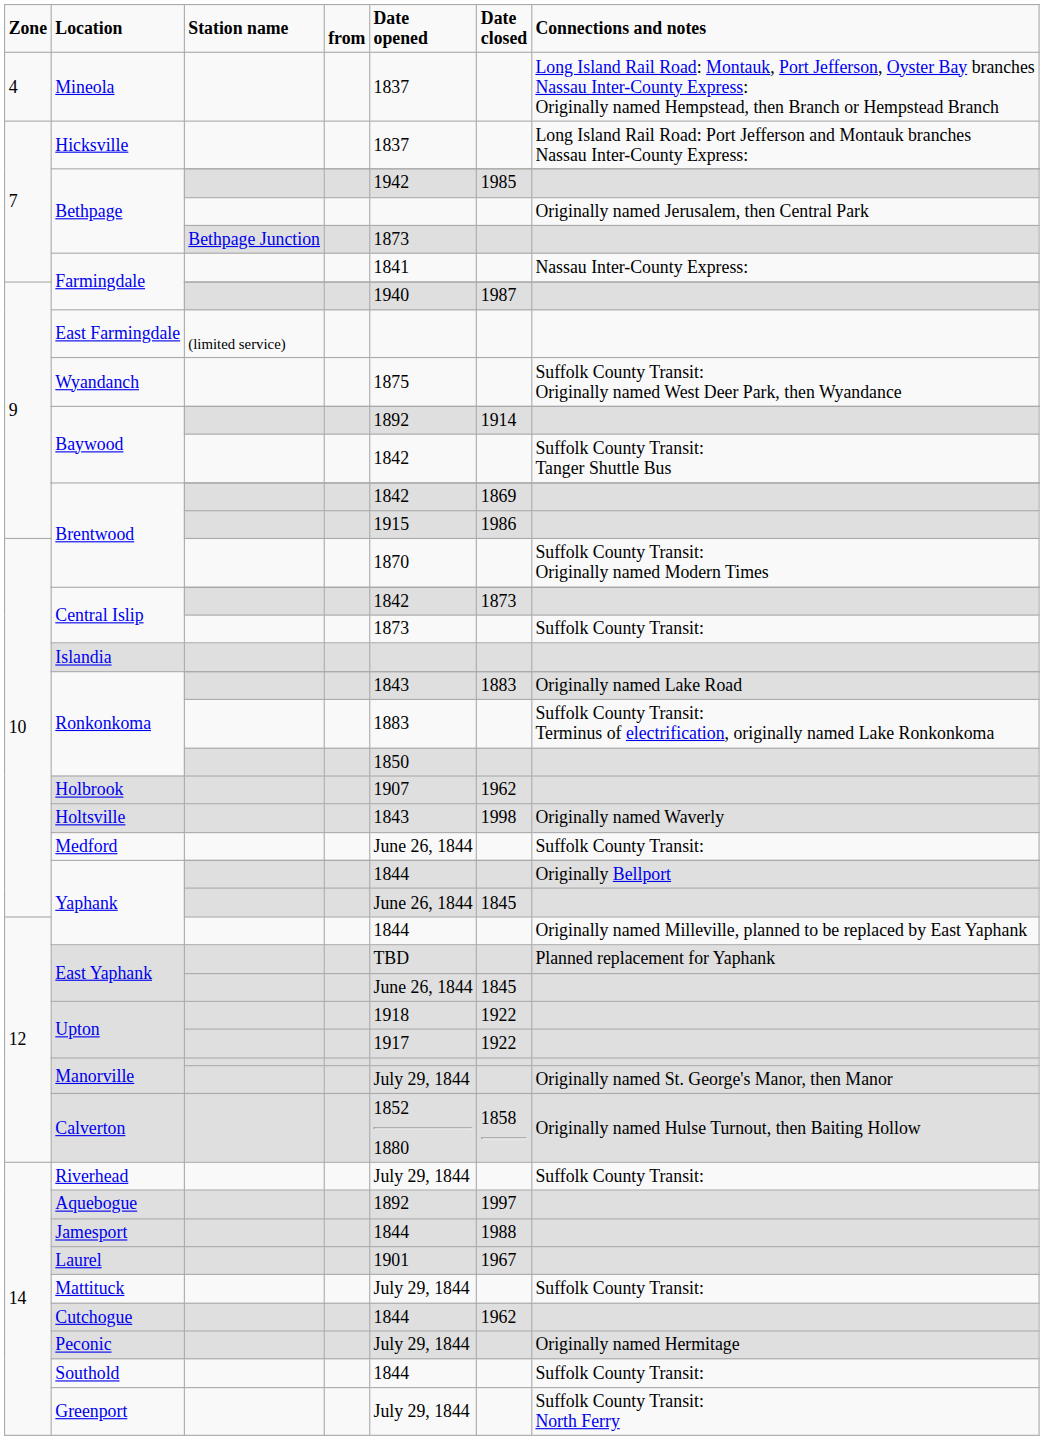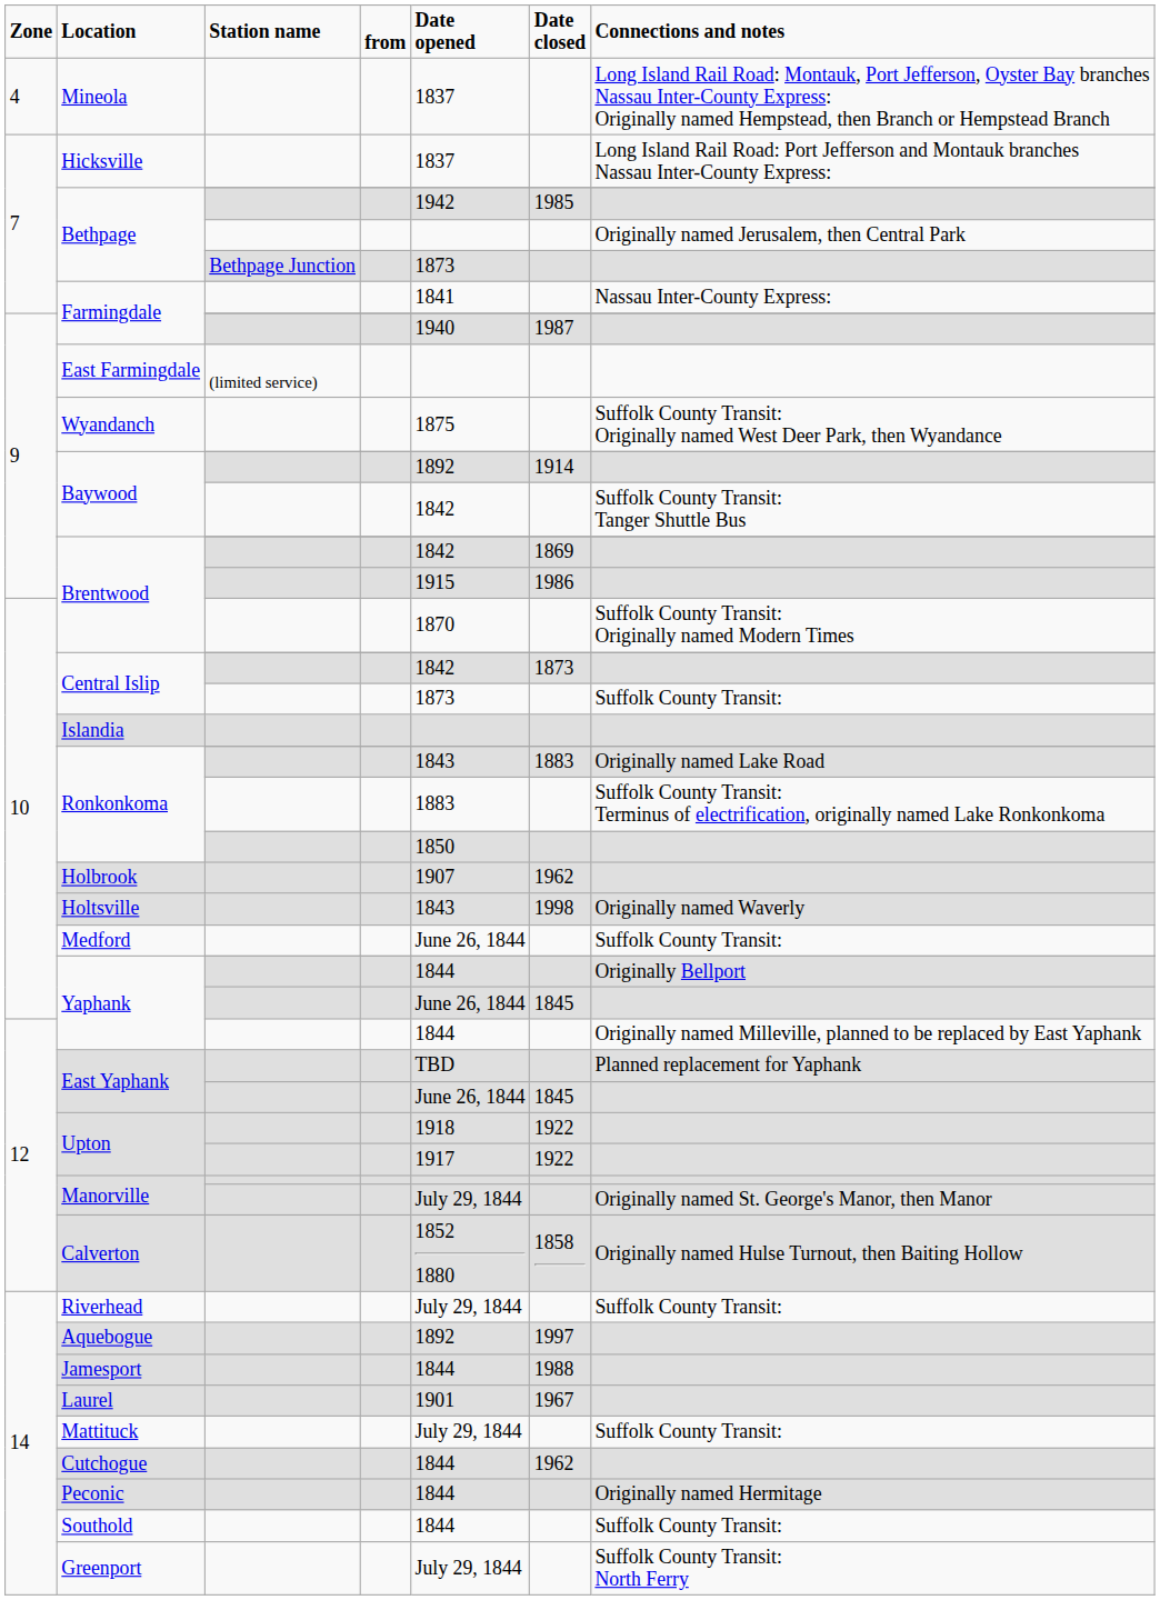Peconic | column 5: July 29, 1844 -> 1844
